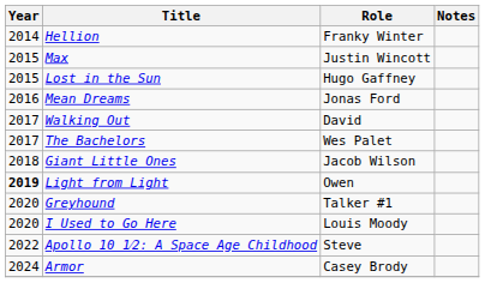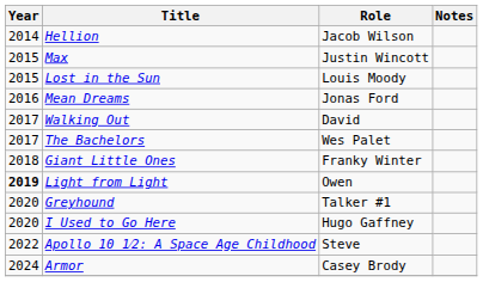Hellion | Role: Franky Winter -> Jacob Wilson
Lost in the Sun | Role: Hugo Gaffney -> Louis Moody
Giant Little Ones | Role: Jacob Wilson -> Franky Winter
I Used to Go Here | Role: Louis Moody -> Hugo Gaffney
